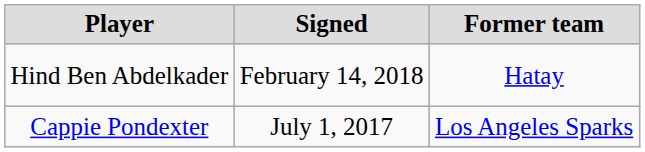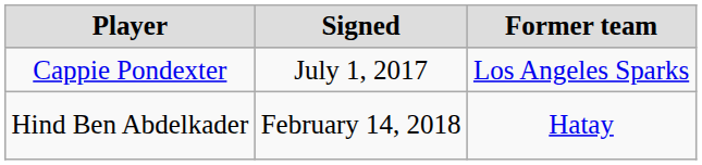rows swapped: Hind Ben Abdelkader <-> Cappie Pondexter
